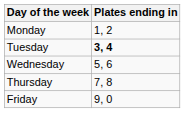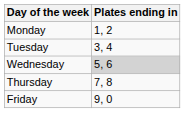Tuesday | Plates ending in: bold -> normal
Wednesday | Plates ending in: no background -> lightgrey background
